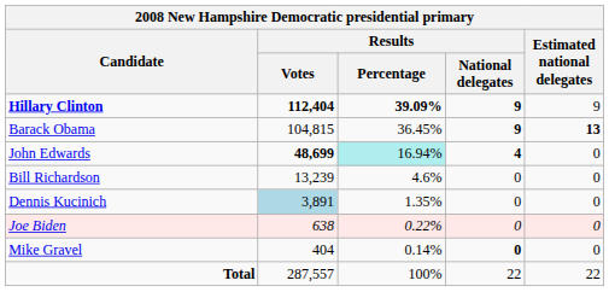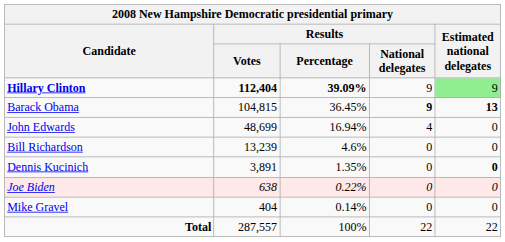Hillary Clinton | Results / National delegates: bold -> normal
Hillary Clinton | Estimated national delegates: no background -> lightgreen background
John Edwards | Results / Votes: bold -> normal
John Edwards | Results / Percentage: paleturquoise background -> no background
John Edwards | Results / National delegates: bold -> normal
Dennis Kucinich | Results / Votes: lightblue background -> no background
Dennis Kucinich | Estimated national delegates: normal -> bold
Mike Gravel | Results / National delegates: bold -> normal
